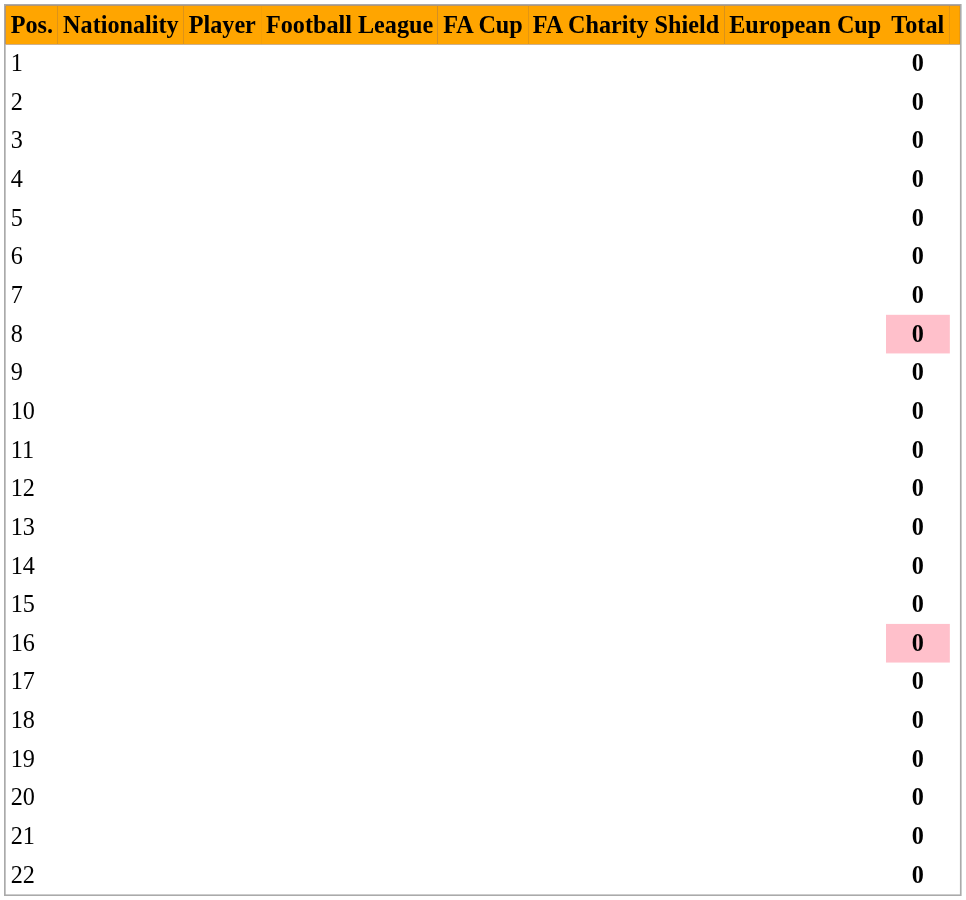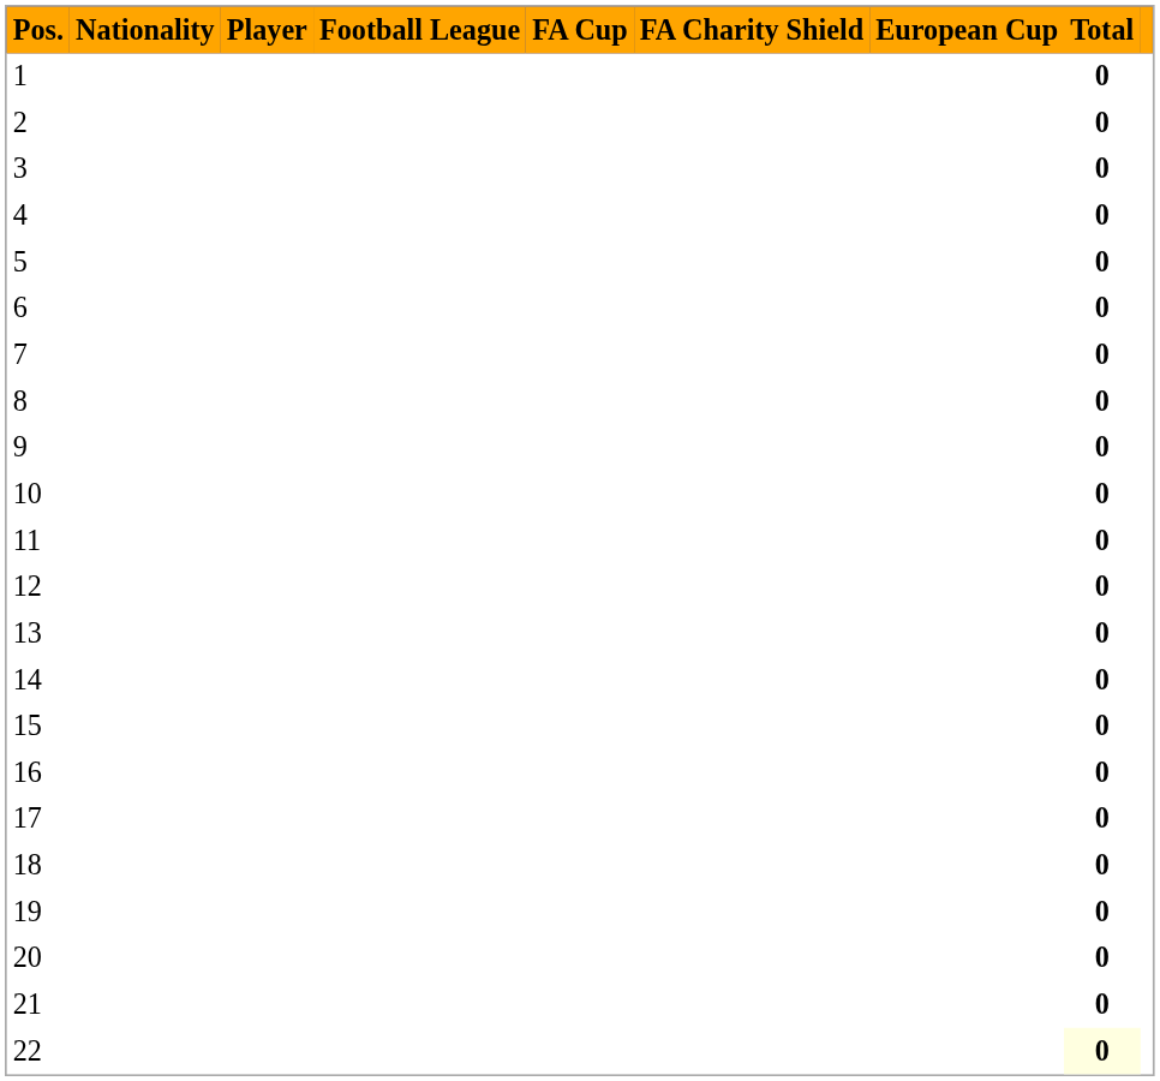8 | Total: pink background -> no background
16 | Total: pink background -> no background
22 | Total: no background -> lightyellow background
